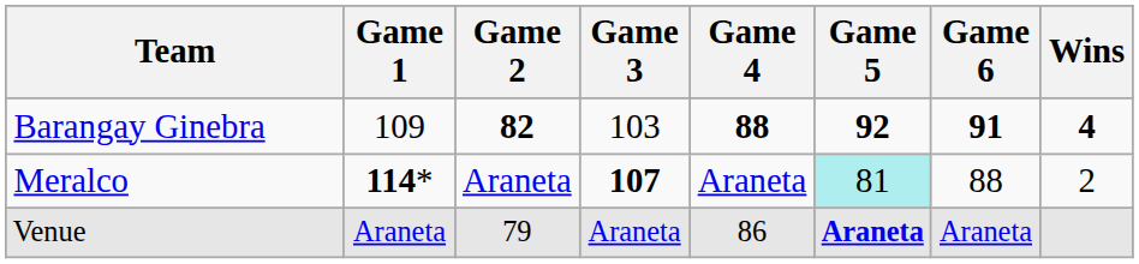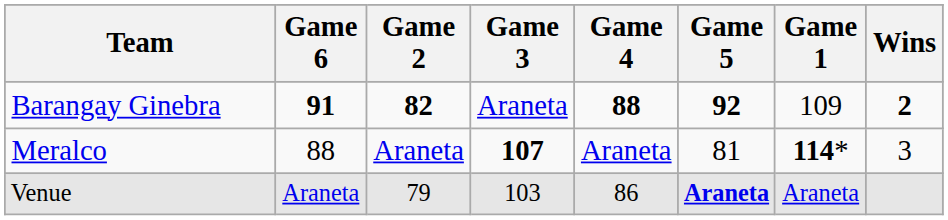columns swapped: Game 1 <-> Game 6
Barangay Ginebra | Game 3: 103 -> Araneta
Barangay Ginebra | Wins: 4 -> 2
Meralco | Game 5: paleturquoise background -> no background
Meralco | Wins: 2 -> 3
Venue | Game 3: Araneta -> 103
